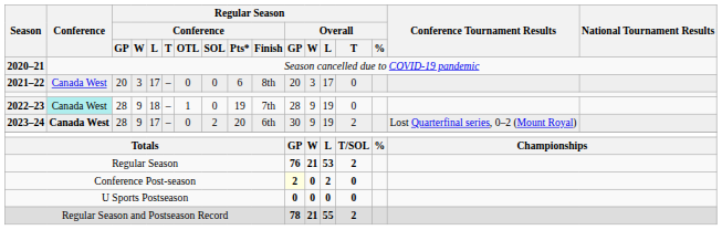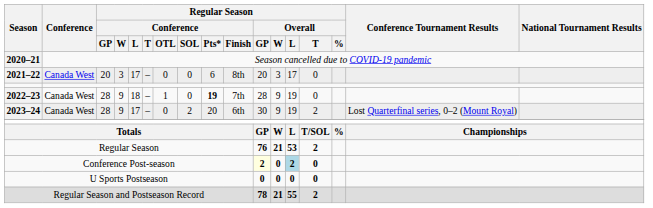2022–23 | Conference: paleturquoise background -> no background
2022–23 | Regular Season / Conference / Pts*: normal -> bold
2023–24 | Conference: bold -> normal
Conference Post-season | Regular Season / Overall / L: no background -> lightblue background
